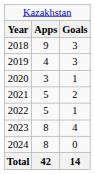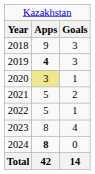2019 | column 2: normal -> bold
2020 | column 2: no background -> khaki background
2024 | column 2: normal -> bold
